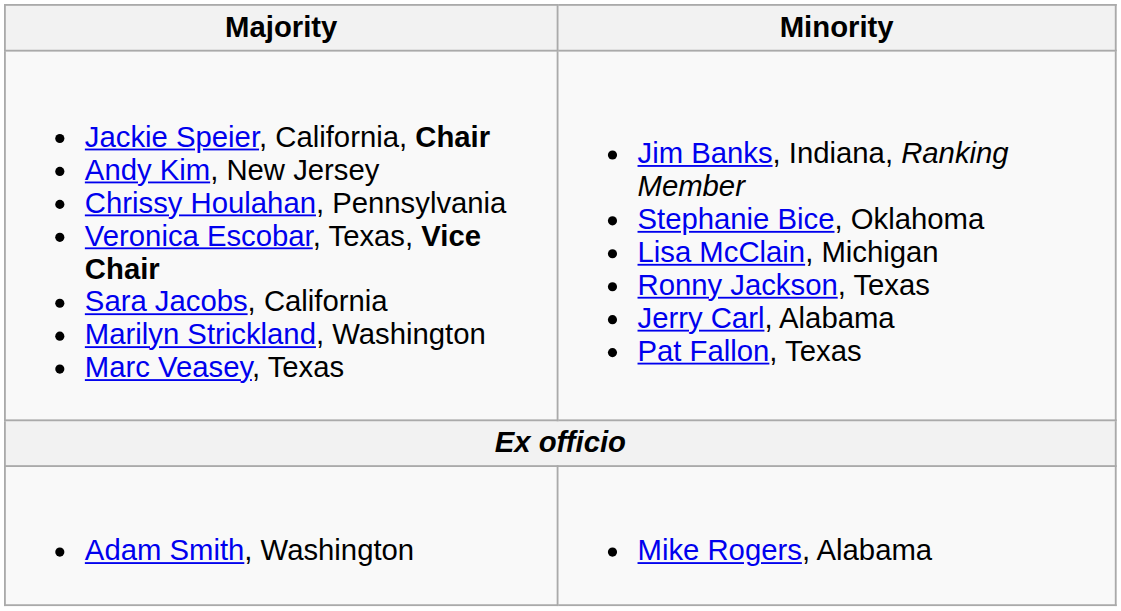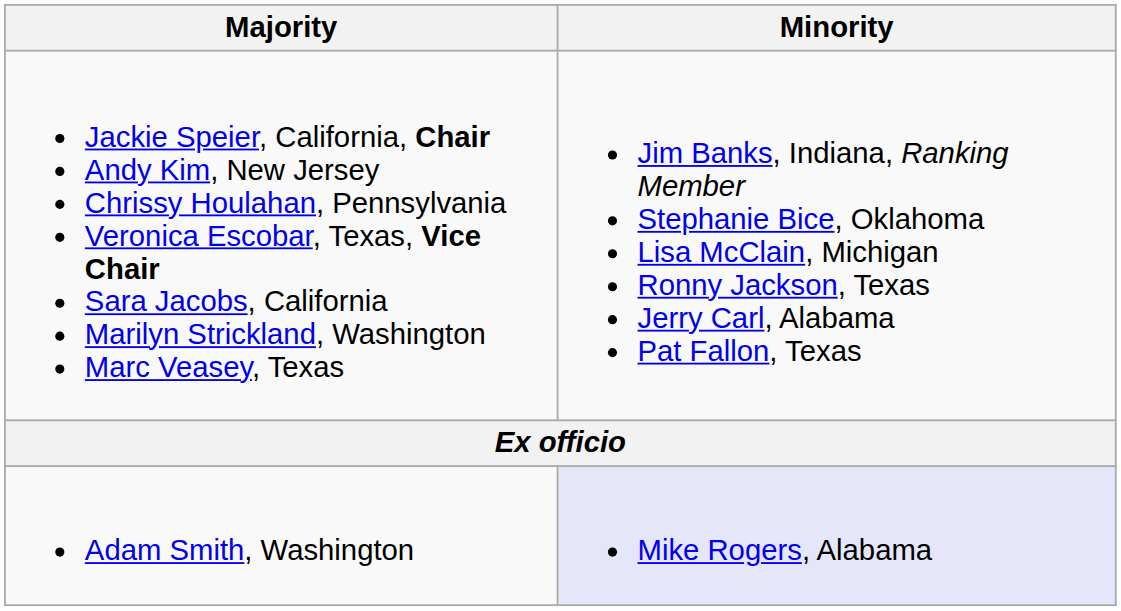Adam Smith, Washington | Minority: no background -> lavender background
